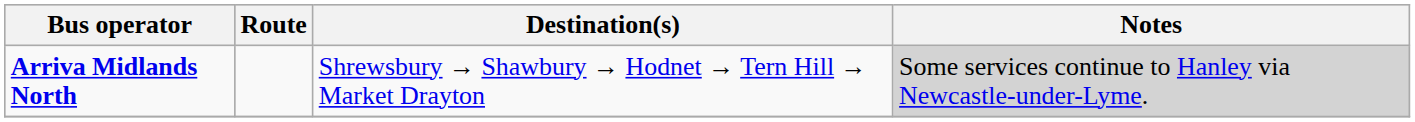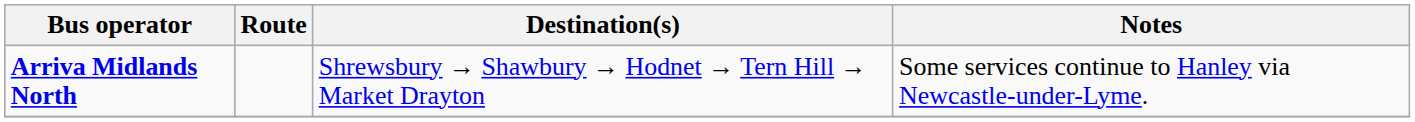Arriva Midlands North | Notes: lightgrey background -> no background
